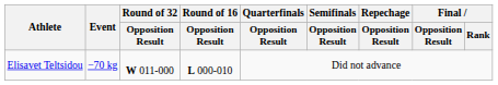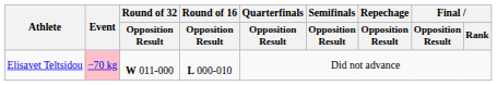Elisavet Teltsidou | Event: no background -> pink background
